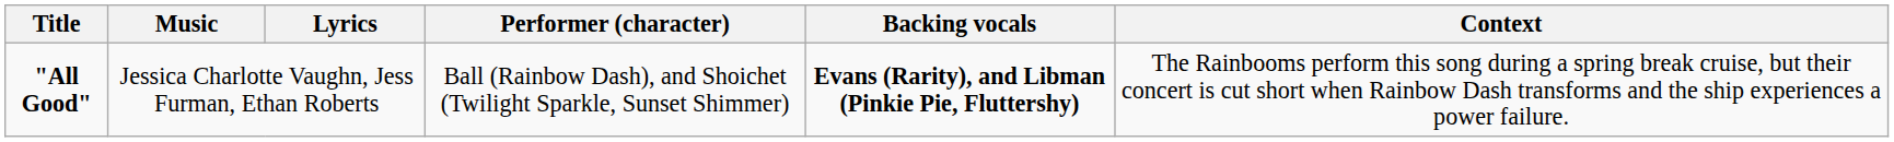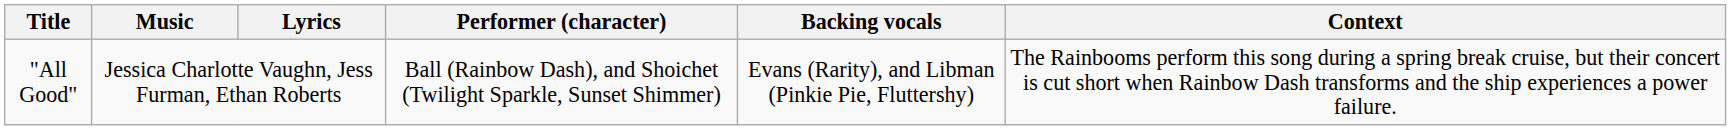row 2 | Title: bold -> normal
row 2 | Backing vocals: bold -> normal
